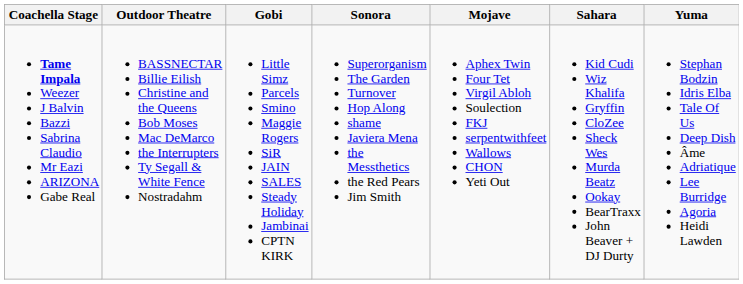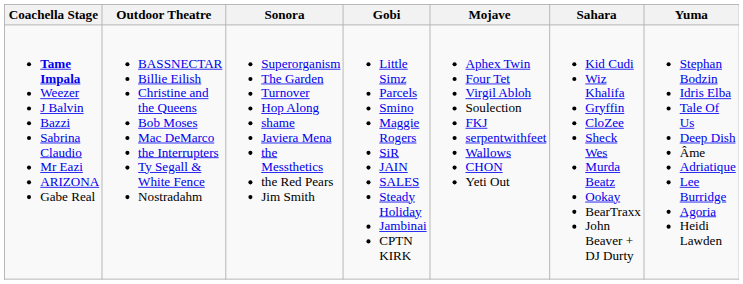columns swapped: Sonora <-> Gobi
